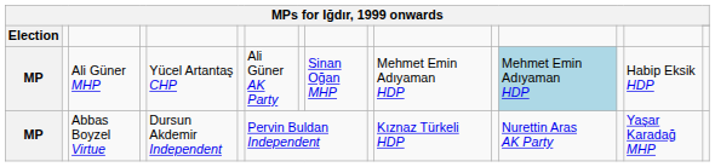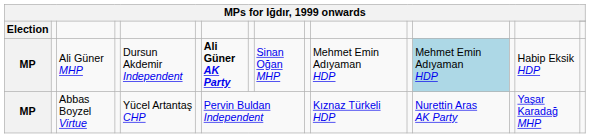Ali Güner MHP | column 5: Yücel Artantaş CHP -> Dursun Akdemir Independent
Ali Güner MHP | column 7: normal -> bold
Abbas Boyzel Virtue | column 5: Dursun Akdemir Independent -> Yücel Artantaş CHP
